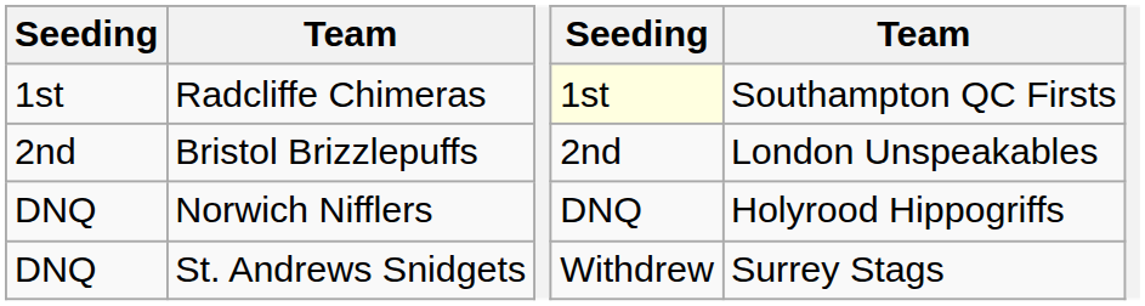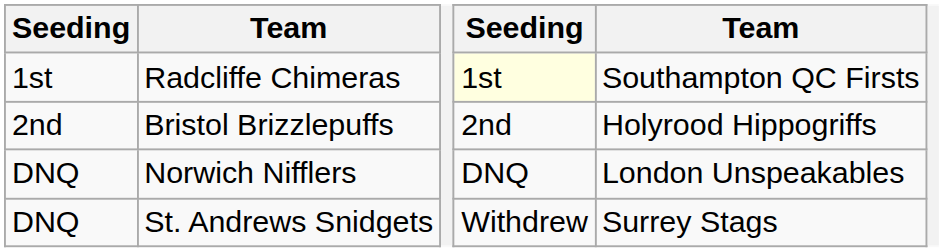Bristol Brizzlepuffs | column 5: London Unspeakables -> Holyrood Hippogriffs
Norwich Nifflers | column 5: Holyrood Hippogriffs -> London Unspeakables
